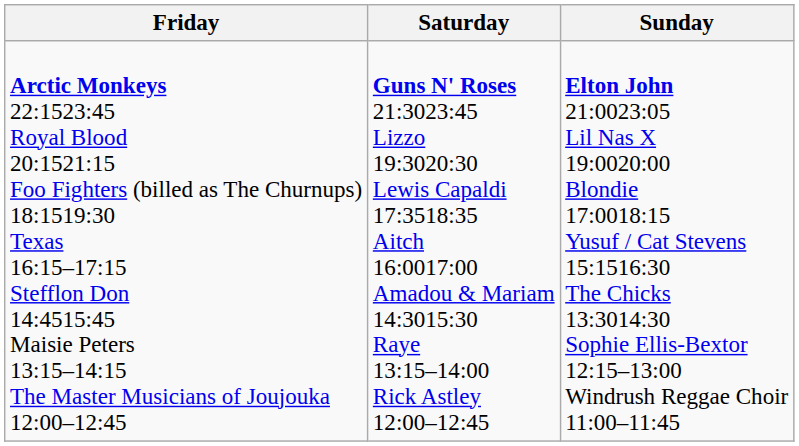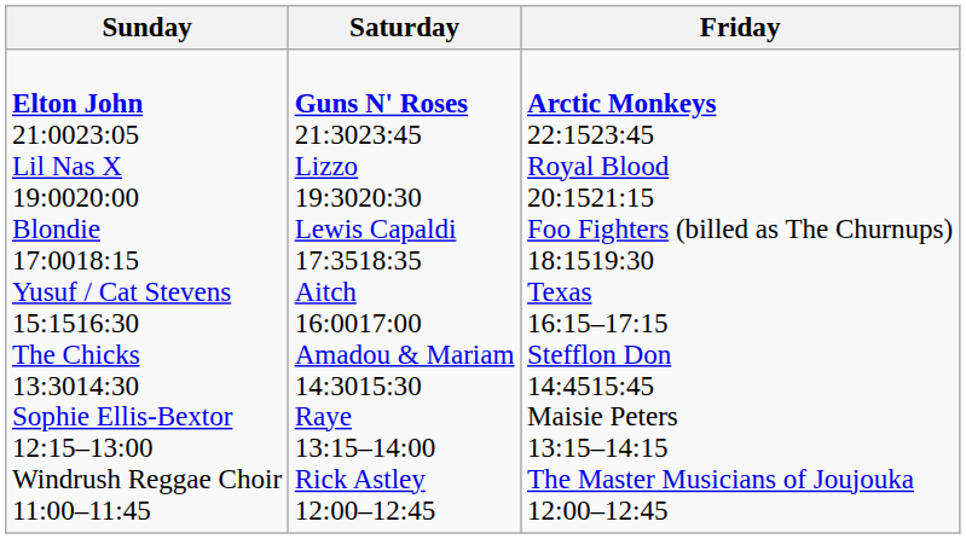columns swapped: Friday <-> Sunday
